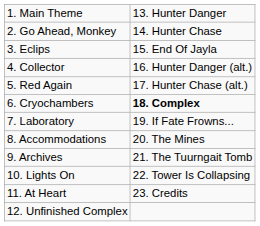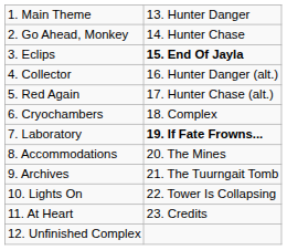3. Eclips | column 2: normal -> bold
6. Cryochambers | column 2: bold -> normal
7. Laboratory | column 2: normal -> bold
